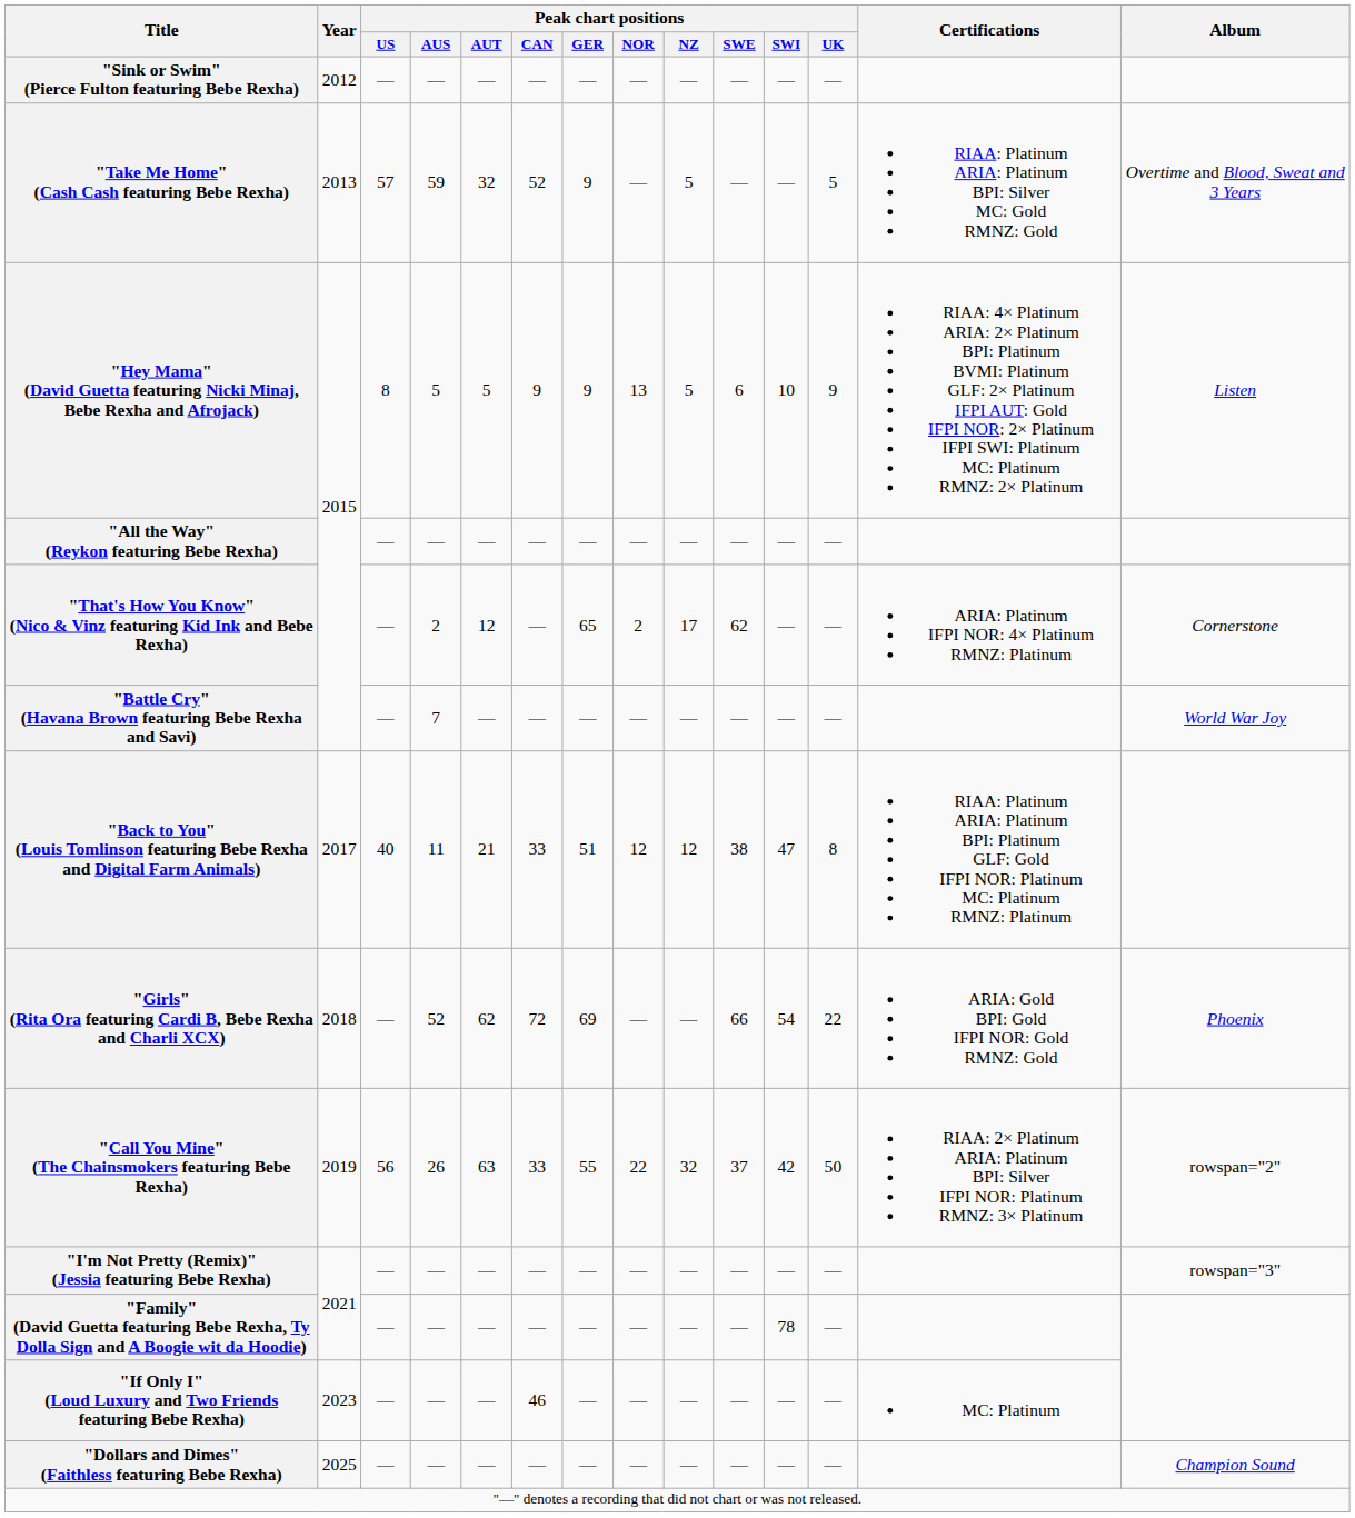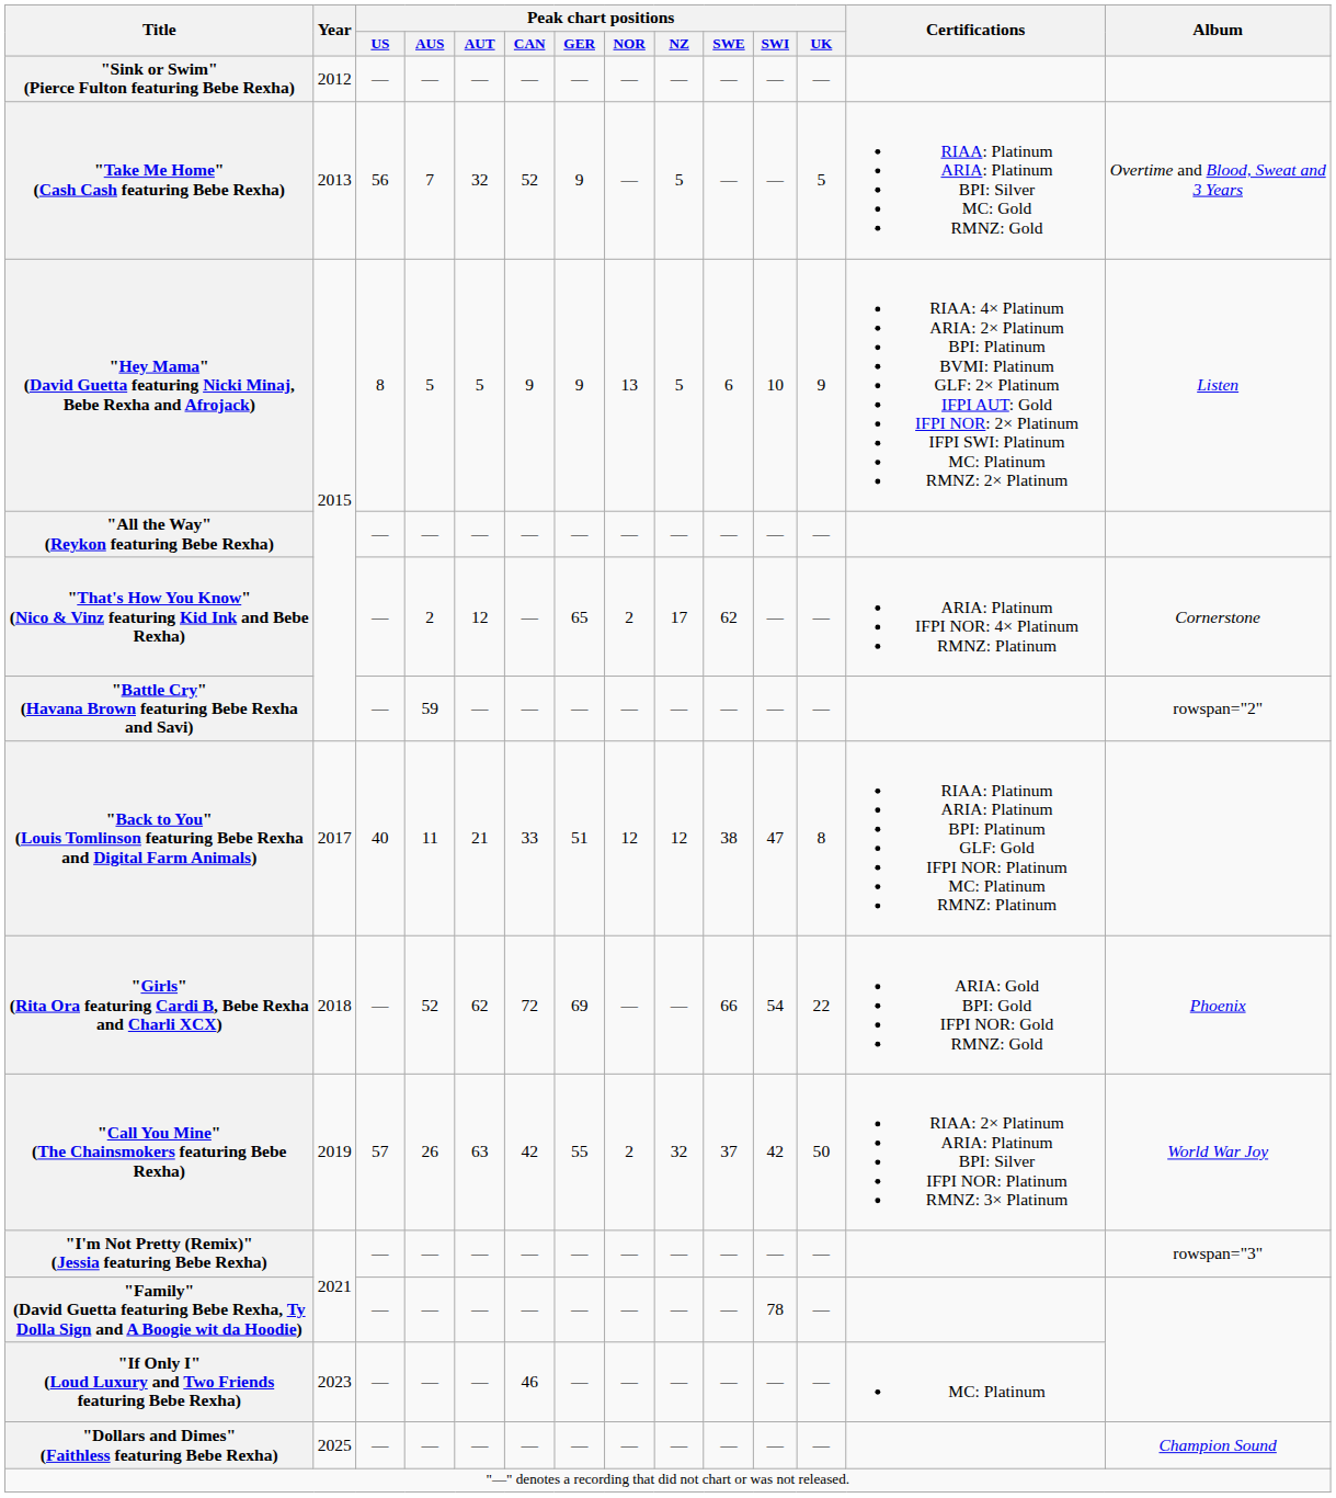"Take Me Home" (Cash Cash featuring Bebe Rexha) | Peak chart positions / US: 57 -> 56
"Take Me Home" (Cash Cash featuring Bebe Rexha) | Peak chart positions / AUS: 59 -> 7
"Battle Cry" (Havana Brown featuring Bebe Rexha and Savi) | Peak chart positions / AUS: 7 -> 59
"Battle Cry" (Havana Brown featuring Bebe Rexha and Savi) | Album: World War Joy -> rowspan="2"
"Call You Mine" (The Chainsmokers featuring Bebe Rexha) | Peak chart positions / US: 56 -> 57
"Call You Mine" (The Chainsmokers featuring Bebe Rexha) | Peak chart positions / CAN: 33 -> 42
"Call You Mine" (The Chainsmokers featuring Bebe Rexha) | Peak chart positions / NOR: 22 -> 2
"Call You Mine" (The Chainsmokers featuring Bebe Rexha) | Album: rowspan="2" -> World War Joy
